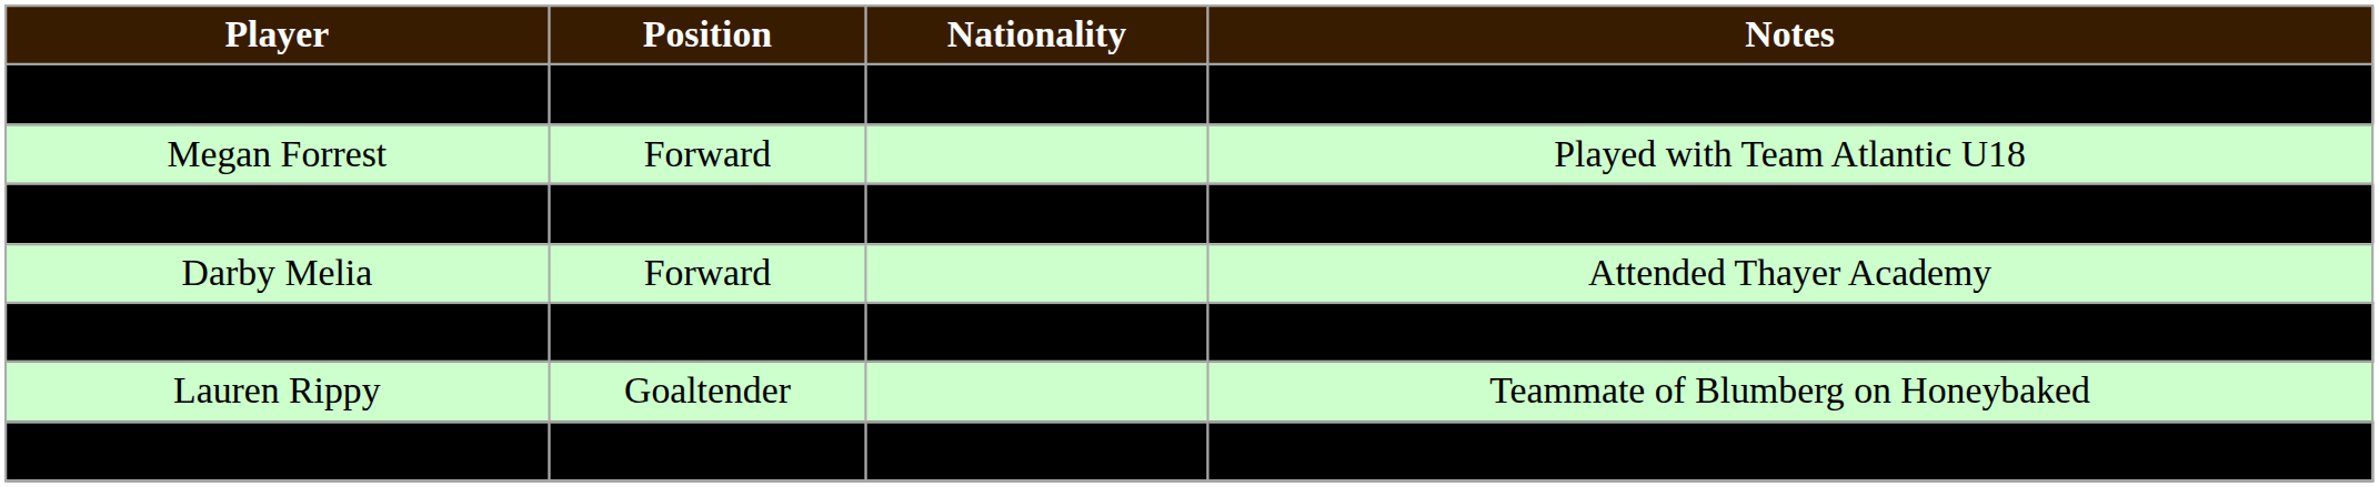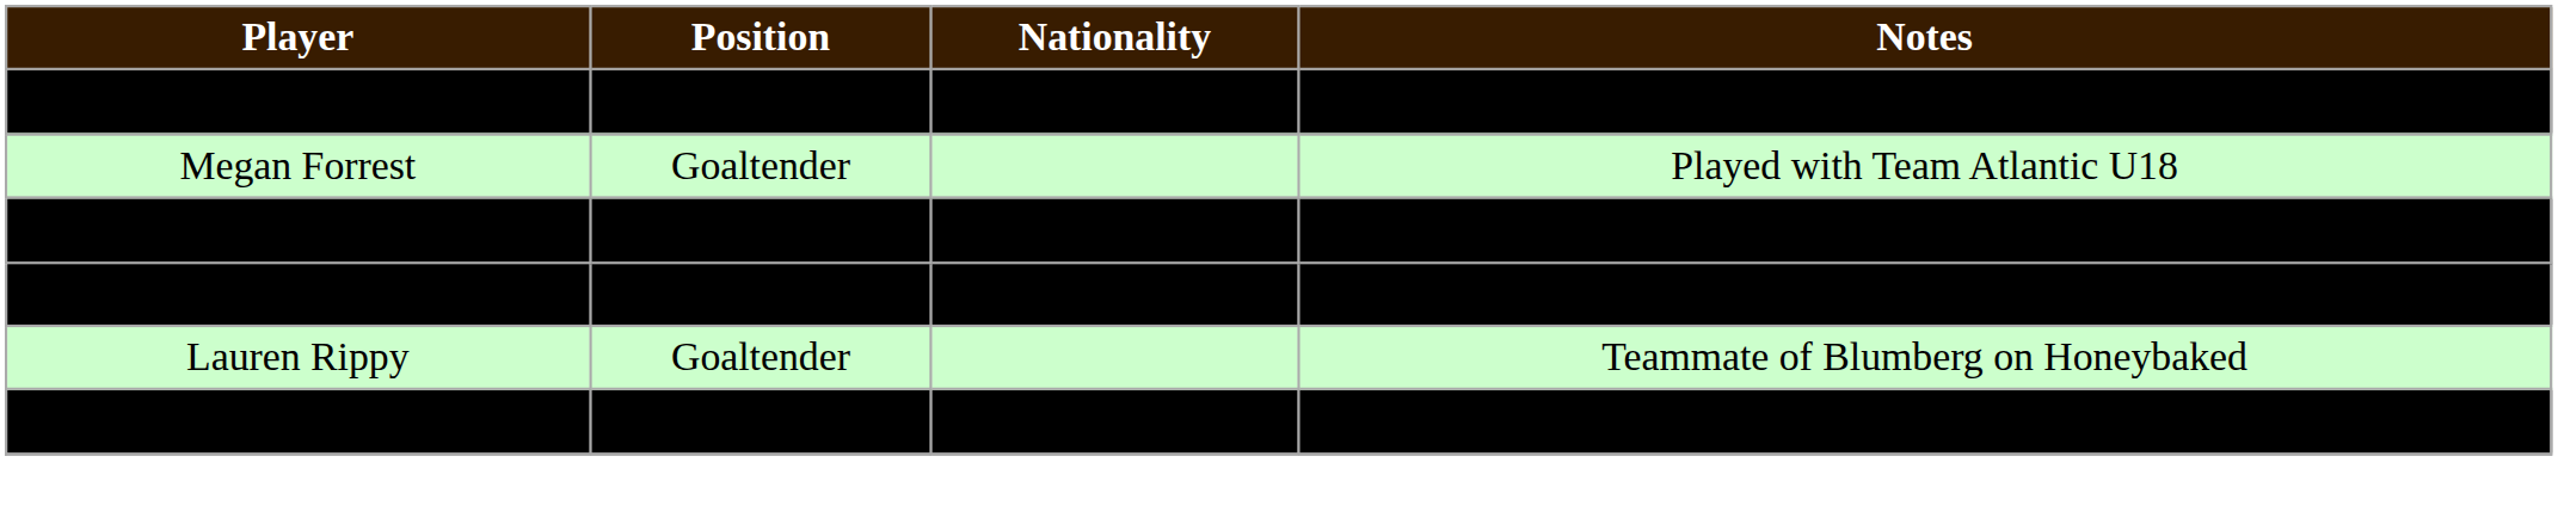Megan Forrest | column 2: Forward -> Goaltender
- row: Darby Melia | Forward | Attended Thayer Academy
Maddie Sisokin | column 2: Defense -> Forward
